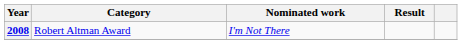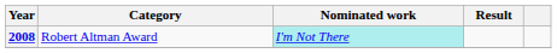2008 | Nominated work: no background -> paleturquoise background
